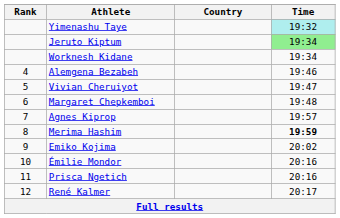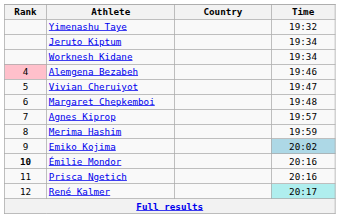Yimenashu Taye | Time: paleturquoise background -> no background
Jeruto Kiptum | Time: lightgreen background -> no background
Alemgena Bezabeh | Rank: no background -> pink background
Merima Hashim | Time: bold -> normal
Emiko Kojima | Time: no background -> lightblue background
Émilie Mondor | Rank: normal -> bold
René Kalmer | Time: no background -> paleturquoise background
